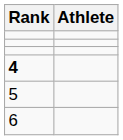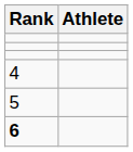row 5 | Rank: bold -> normal
row 7 | Rank: normal -> bold
